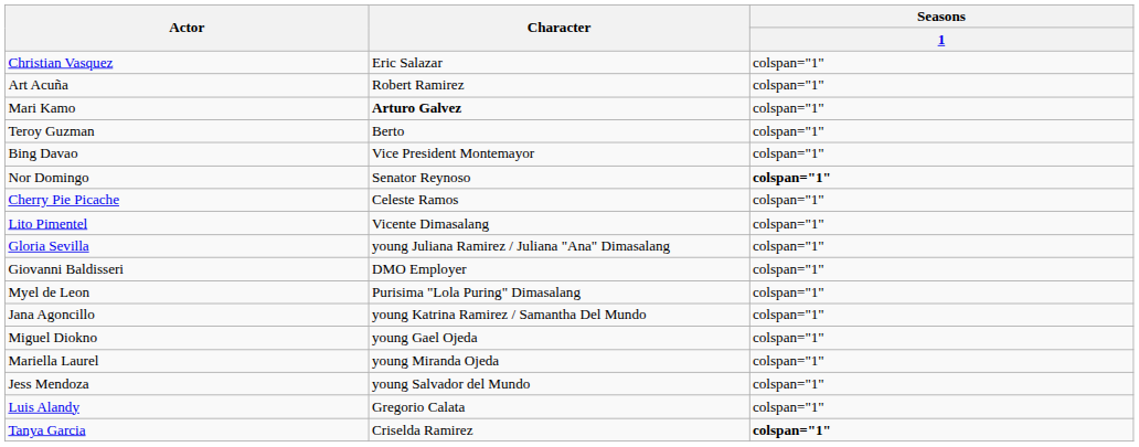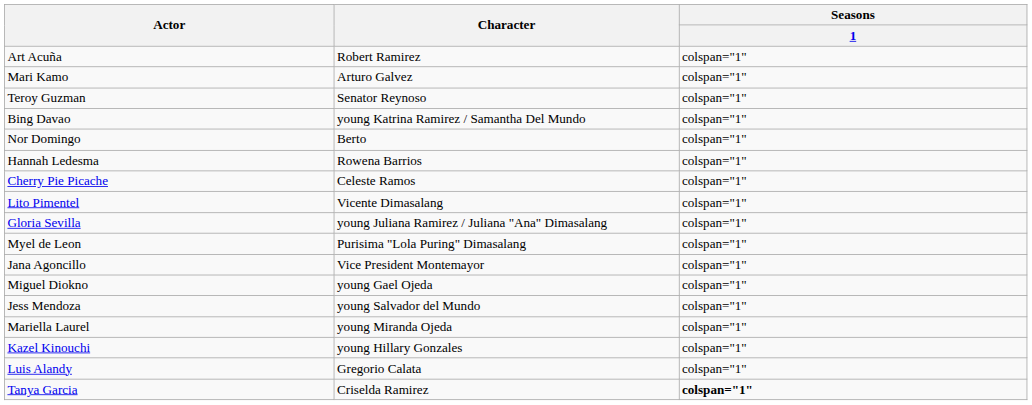- row: Christian Vasquez | Eric Salazar | colspan="1"
Mari Kamo | Character: bold -> normal
Teroy Guzman | Character: Berto -> Senator Reynoso
Bing Davao | Character: Vice President Montemayor -> young Katrina Ramirez / Samantha Del Mundo
Nor Domingo | Character: Senator Reynoso -> Berto
Nor Domingo | Seasons / 1: bold -> normal
+ row: Hannah Ledesma | Rowena Barrios | colspan="1"
- row: Giovanni Baldisseri | DMO Employer | colspan="1"
Jana Agoncillo | Character: young Katrina Ramirez / Samantha Del Mundo -> Vice President Montemayor
rows swapped: Jess Mendoza <-> Mariella Laurel
+ row: Kazel Kinouchi | young Hillary Gonzales | colspan="1"
